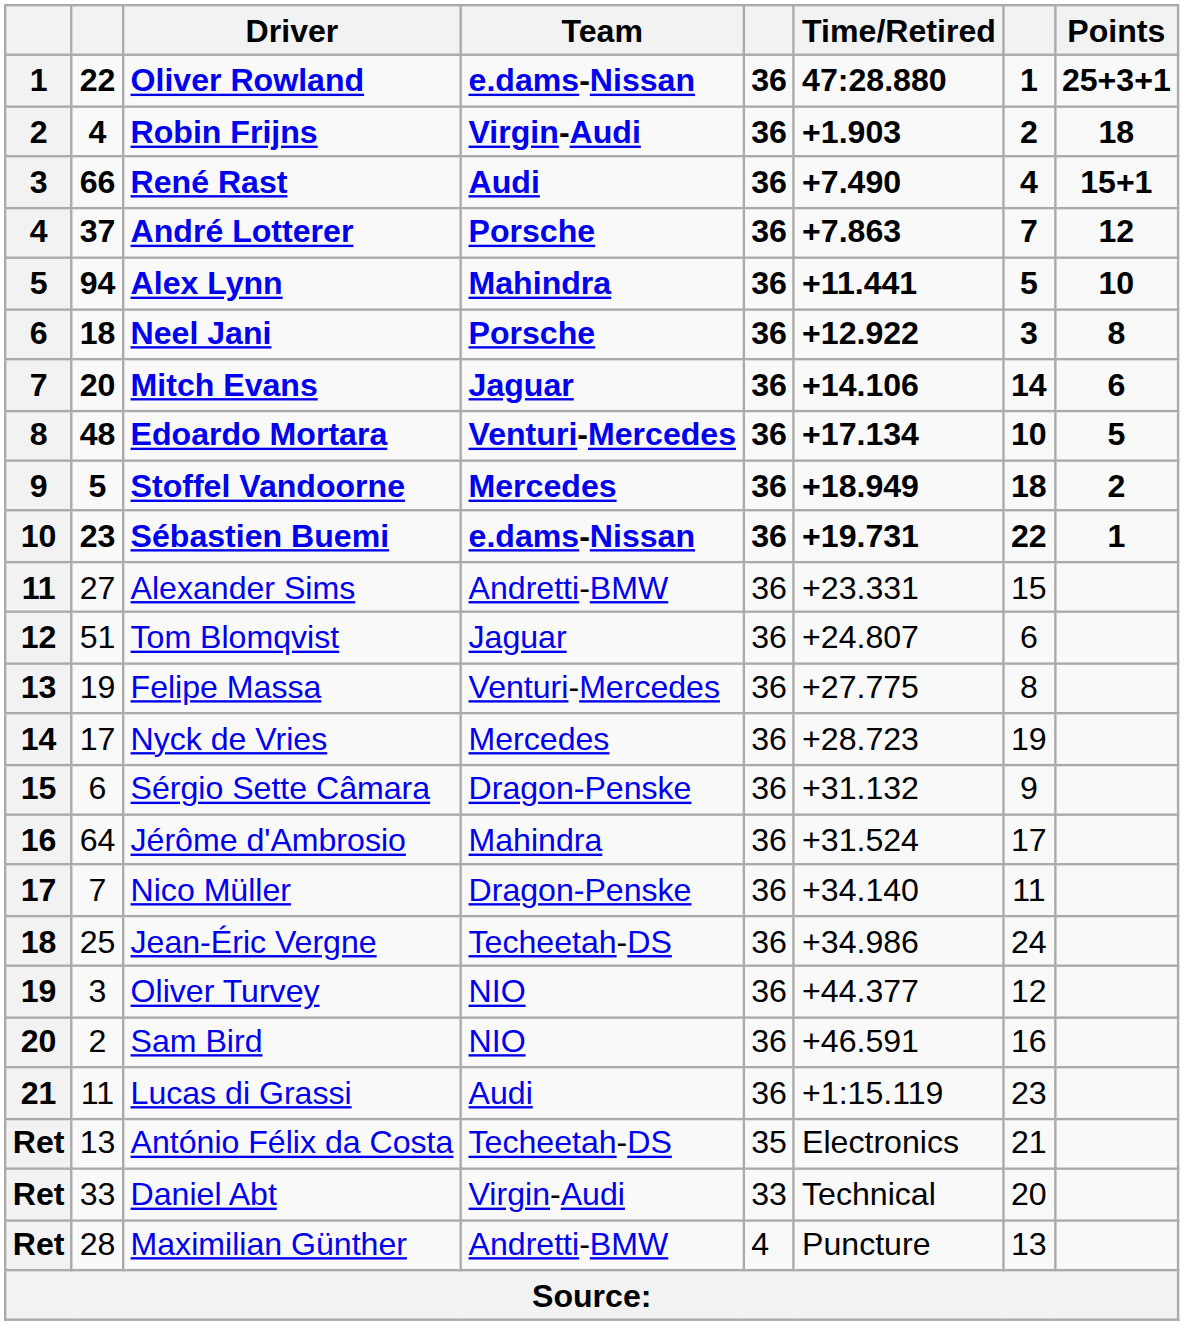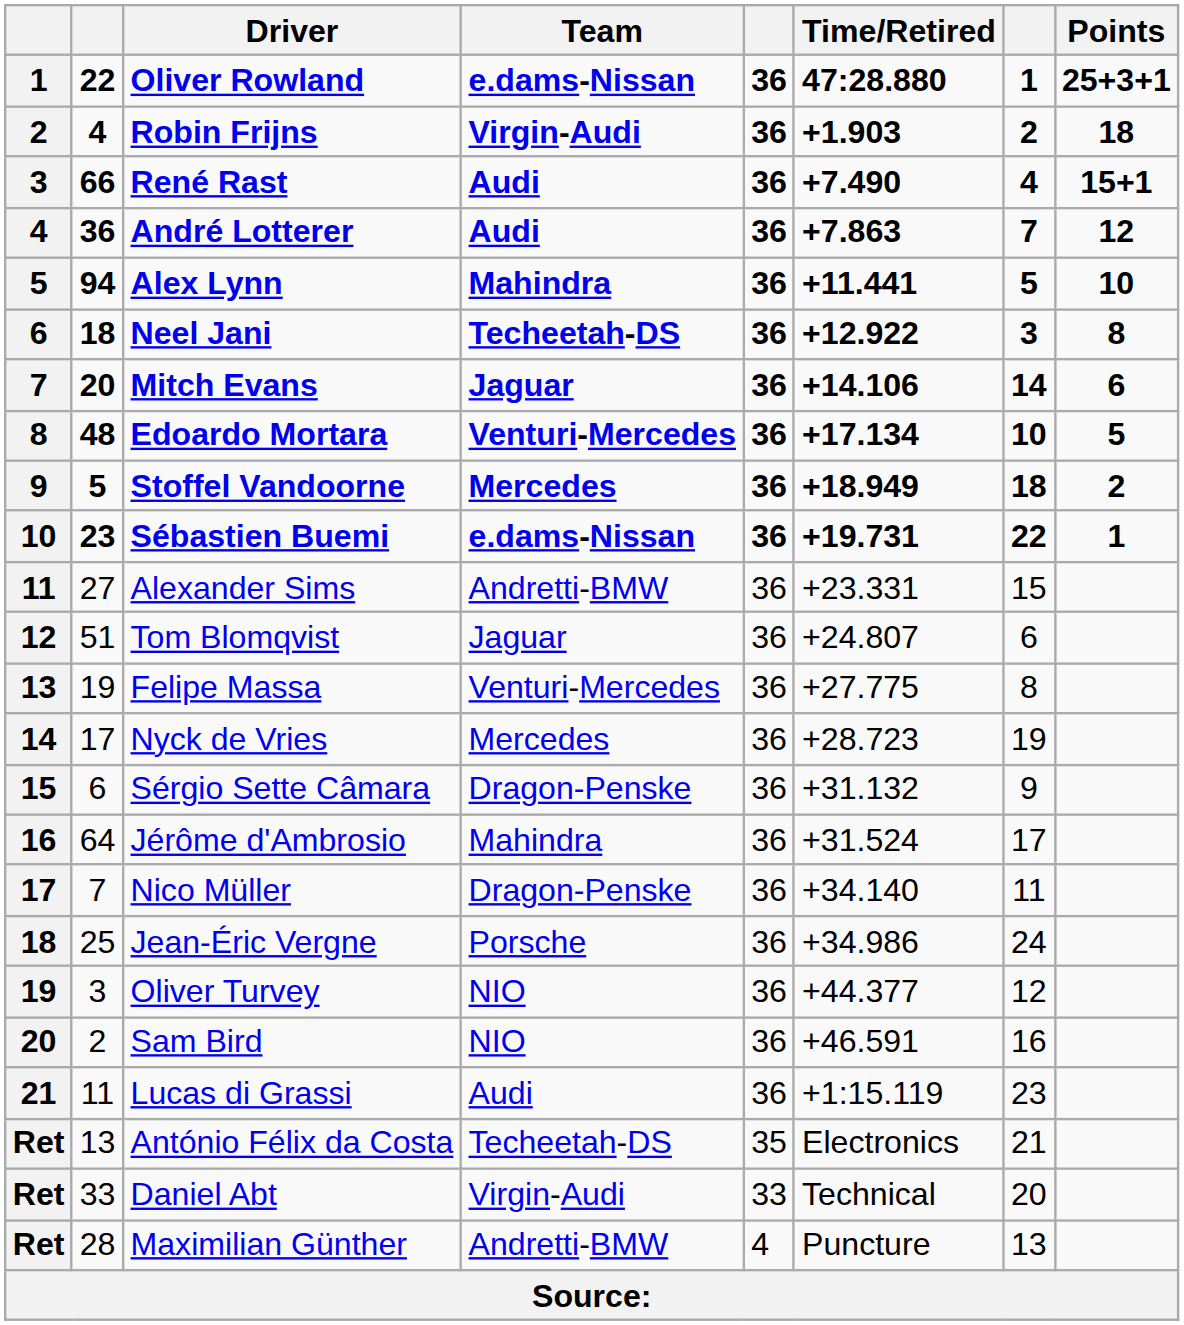André Lotterer | column 2: 37 -> 36
André Lotterer | Team: Porsche -> Audi
Neel Jani | Team: Porsche -> Techeetah-DS
Jean-Éric Vergne | Team: Techeetah-DS -> Porsche
